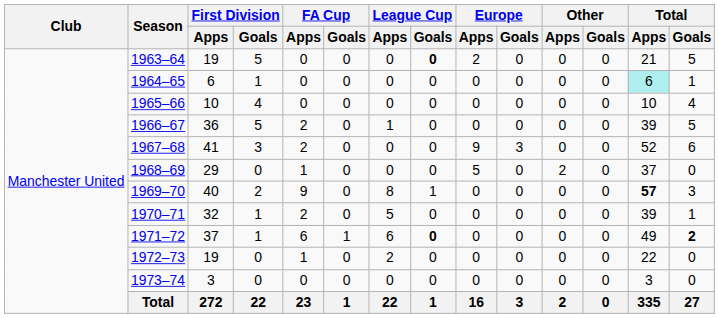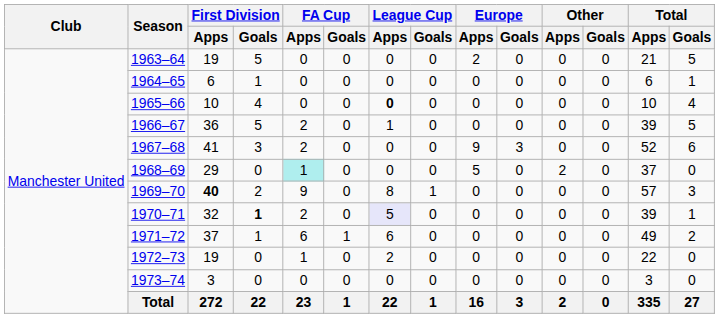1963–64 | League Cup / Goals: bold -> normal
1964–65 | Total / Apps: paleturquoise background -> no background
1965–66 | League Cup / Apps: normal -> bold
1968–69 | FA Cup / Apps: no background -> paleturquoise background
1969–70 | First Division / Apps: normal -> bold
1969–70 | Total / Apps: bold -> normal
1970–71 | First Division / Goals: normal -> bold
1970–71 | League Cup / Apps: no background -> lavender background
1971–72 | League Cup / Goals: bold -> normal
1971–72 | Total / Goals: bold -> normal
